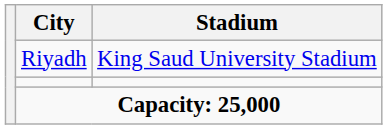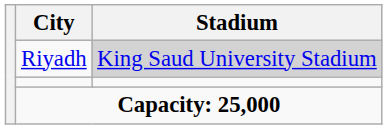Riyadh | Stadium: no background -> lightgrey background
